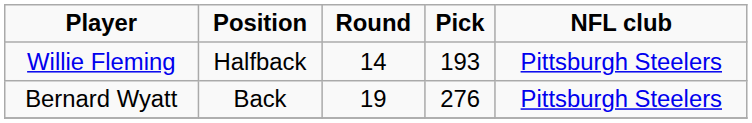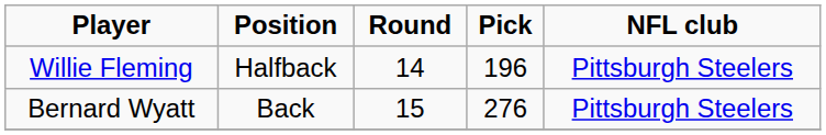Willie Fleming | Pick: 193 -> 196
Bernard Wyatt | Round: 19 -> 15
